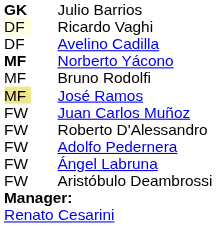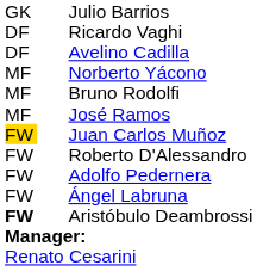Julio Barrios | column 1: bold -> normal
Ricardo Vaghi | column 1: lightyellow background -> no background
Norberto Yácono | column 1: bold -> normal
José Ramos | column 1: khaki background -> no background
Juan Carlos Muñoz | column 1: no background -> gold background
Aristóbulo Deambrossi | column 1: normal -> bold
